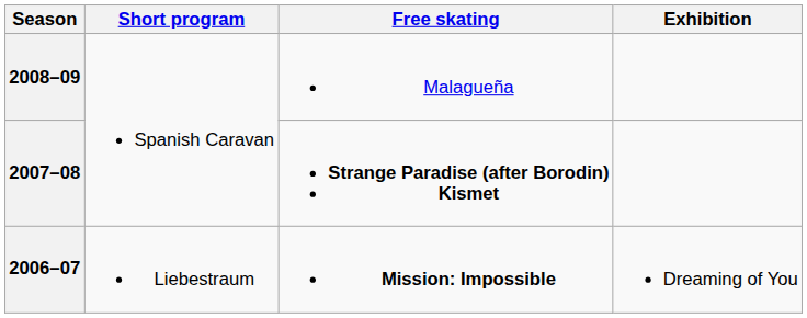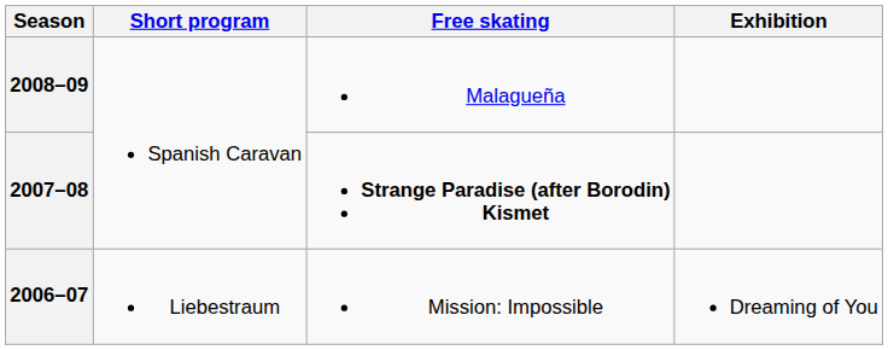2006–07 | Free skating: bold -> normal
